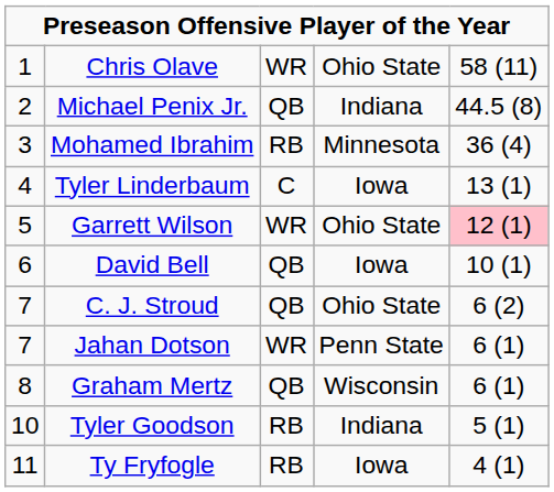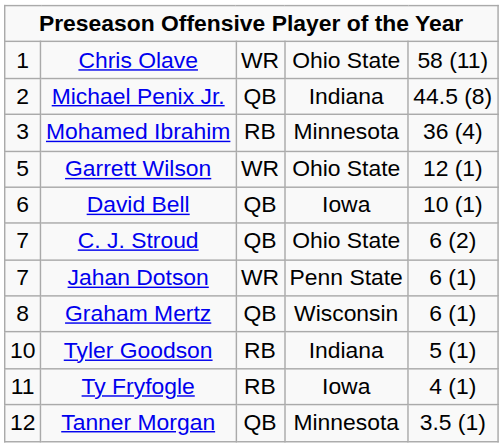- row: 4 | Tyler Linderbaum | C | Iowa | 13 (1)
Garrett Wilson | column 5: pink background -> no background
+ row: 12 | Tanner Morgan | QB | Minnesota | 3.5 (1)
